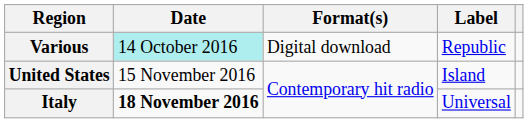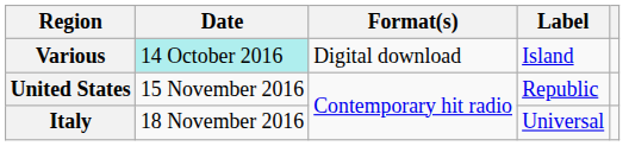Various | Label: Republic -> Island
United States | Label: Island -> Republic
Italy | Date: bold -> normal
